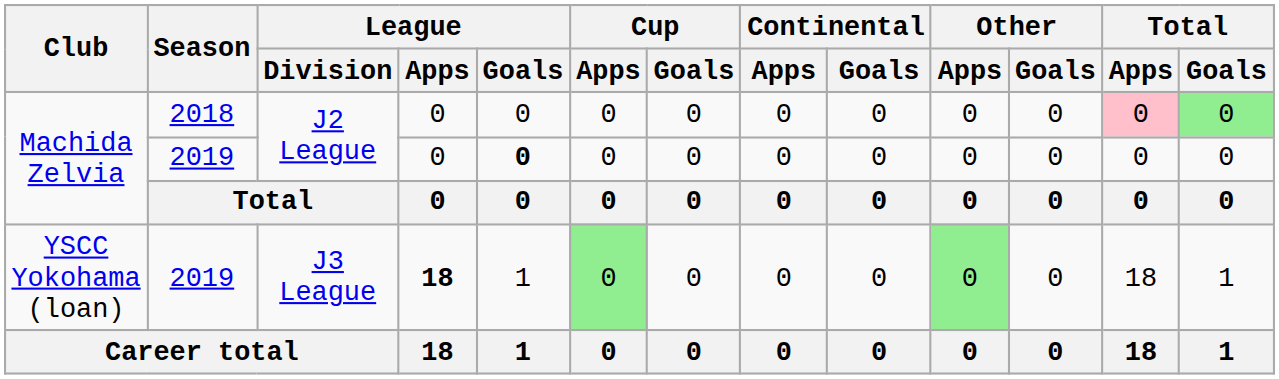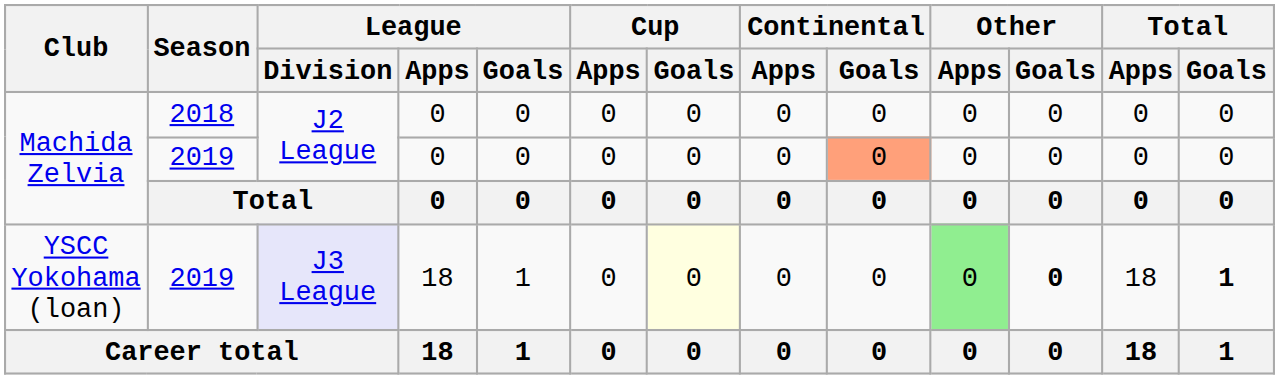Machida Zelvia / 2018 | Total / Apps: pink background -> no background
Machida Zelvia / 2018 | Total / Goals: lightgreen background -> no background
Machida Zelvia / 2019 | League / Goals: bold -> normal
Machida Zelvia / 2019 | Continental / Goals: no background -> lightsalmon background
YSCC Yokohama (loan) | League / Division: no background -> lavender background
YSCC Yokohama (loan) | League / Apps: bold -> normal
YSCC Yokohama (loan) | Cup / Apps: lightgreen background -> no background
YSCC Yokohama (loan) | Cup / Goals: no background -> lightyellow background
YSCC Yokohama (loan) | Other / Goals: normal -> bold
YSCC Yokohama (loan) | Total / Goals: normal -> bold
